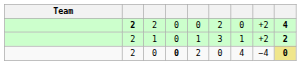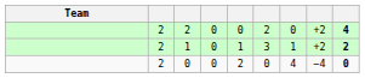row 2 | column 2: bold -> normal
row 4 | column 4: bold -> normal
row 4 | column 9: khaki background -> no background
